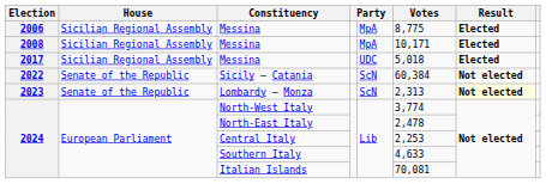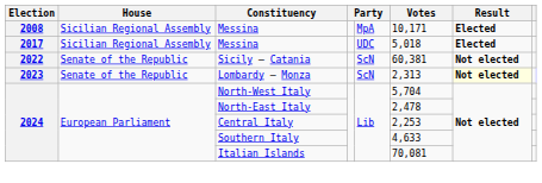- row: 2006 | Sicilian Regional Assembly | Messina | MpA | 8,775 | Elected
Sicily – Catania | Votes: 60,384 -> 60,381
North-West Italy | Votes: 3,774 -> 5,704
